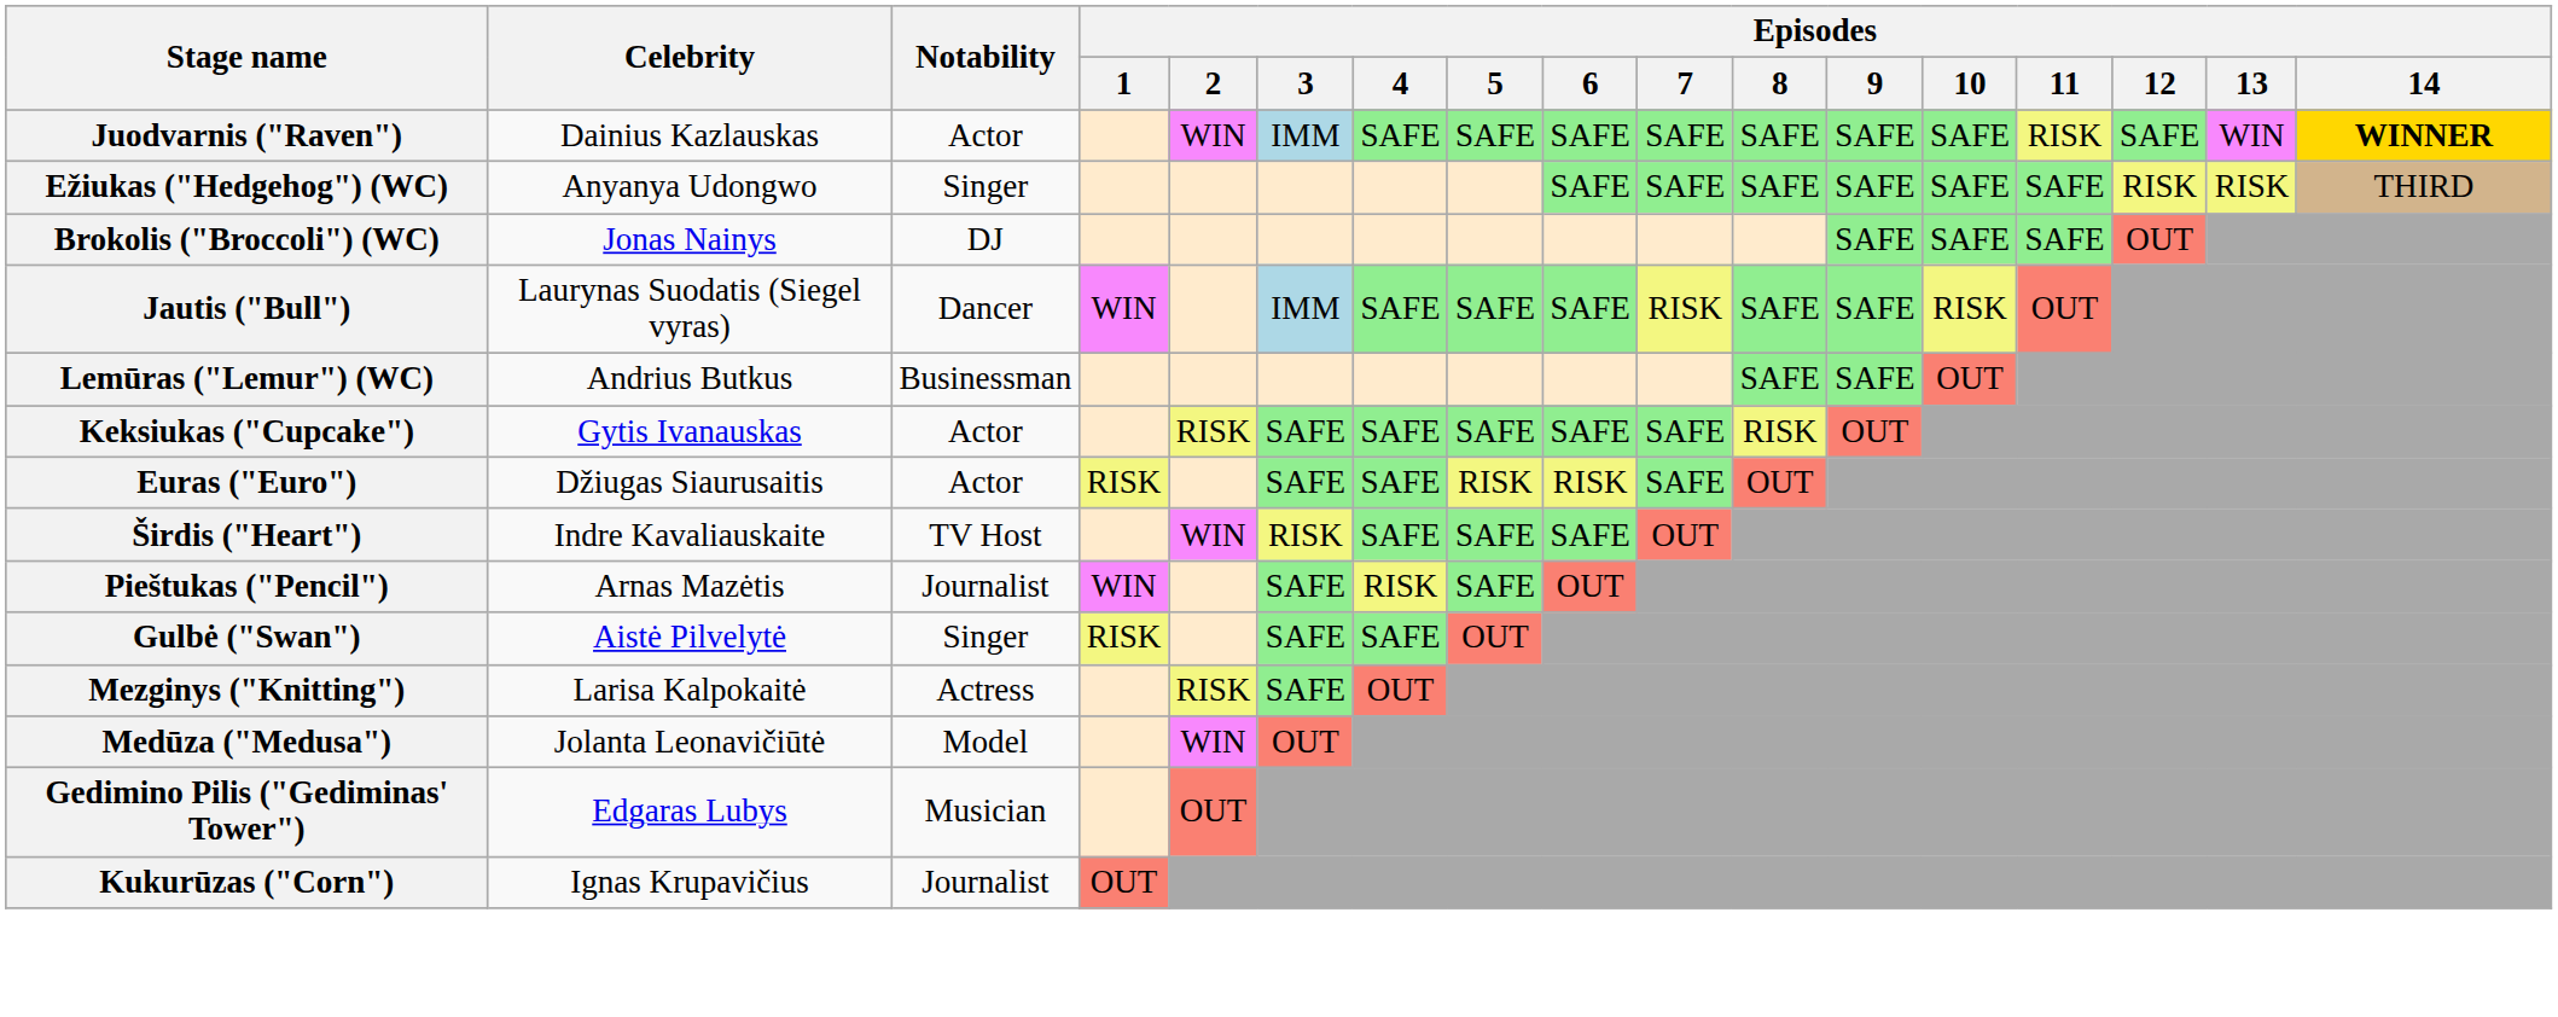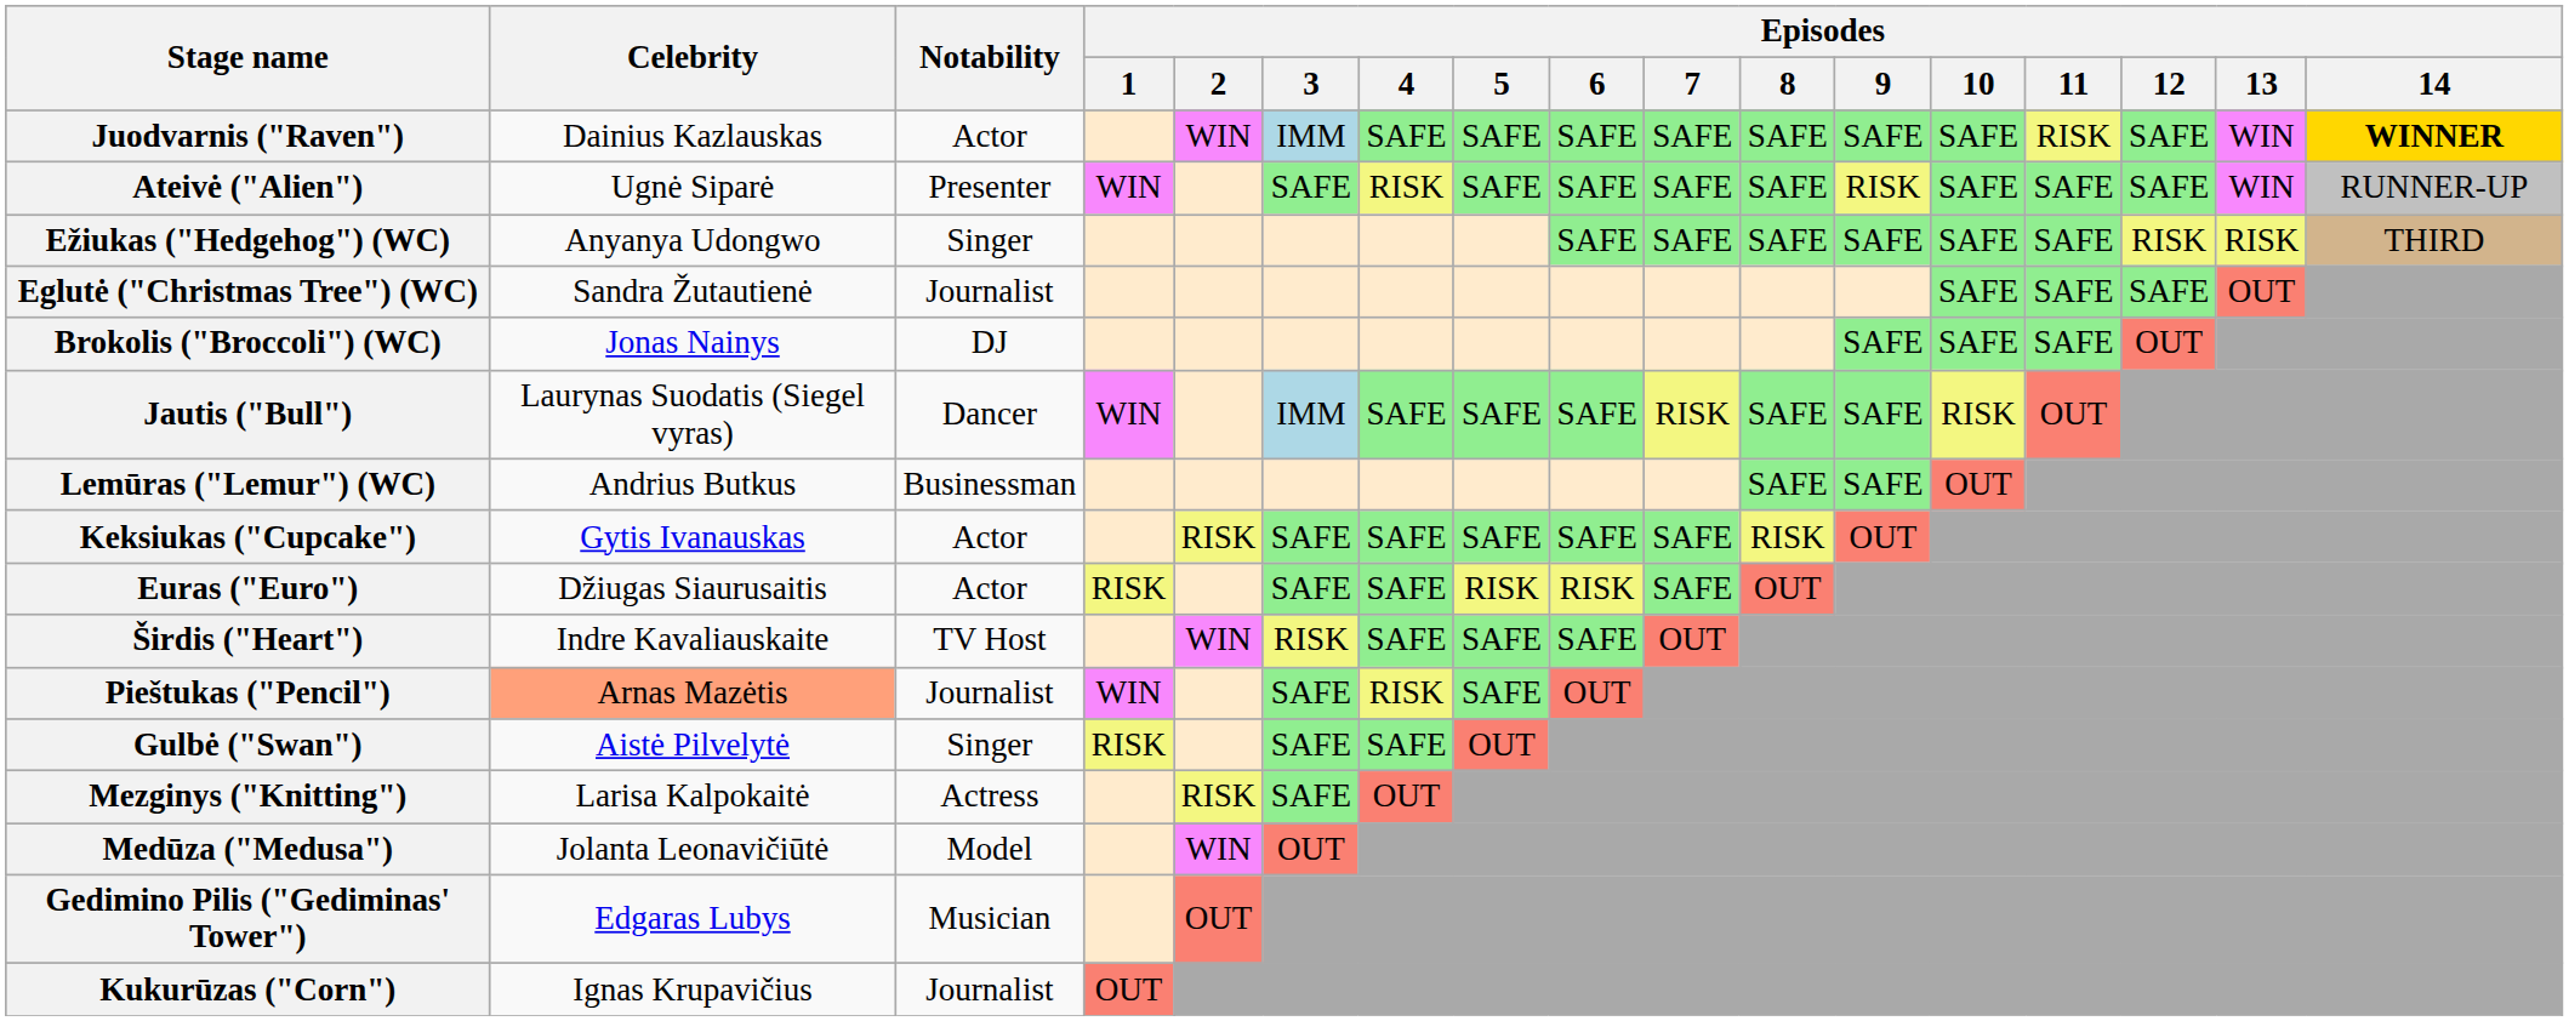+ row: Ateivė ("Alien") | Ugnė Siparė | Presenter | WIN | SAFE | RISK | SAFE | SAFE | SAFE | SAFE | RISK | SAFE | SAFE | SAFE | WIN | RUNNER-UP
+ row: Eglutė ("Christmas Tree") (WC) | Sandra Žutautienė | Journalist | SAFE | SAFE | SAFE | OUT
Pieštukas ("Pencil") | Celebrity: no background -> lightsalmon background
